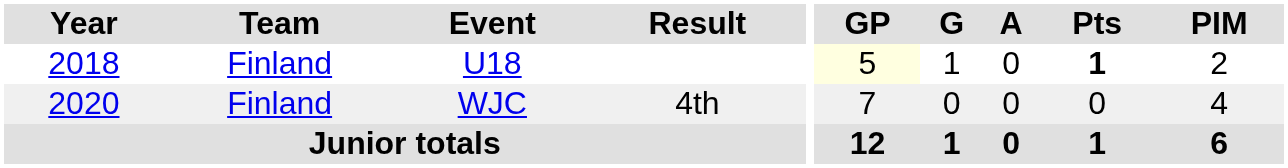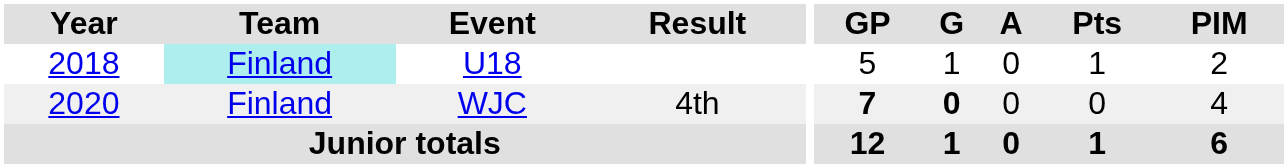U18 | Team: no background -> paleturquoise background
U18 | GP: lightyellow background -> no background
U18 | Pts: bold -> normal
WJC | GP: normal -> bold
WJC | G: normal -> bold
